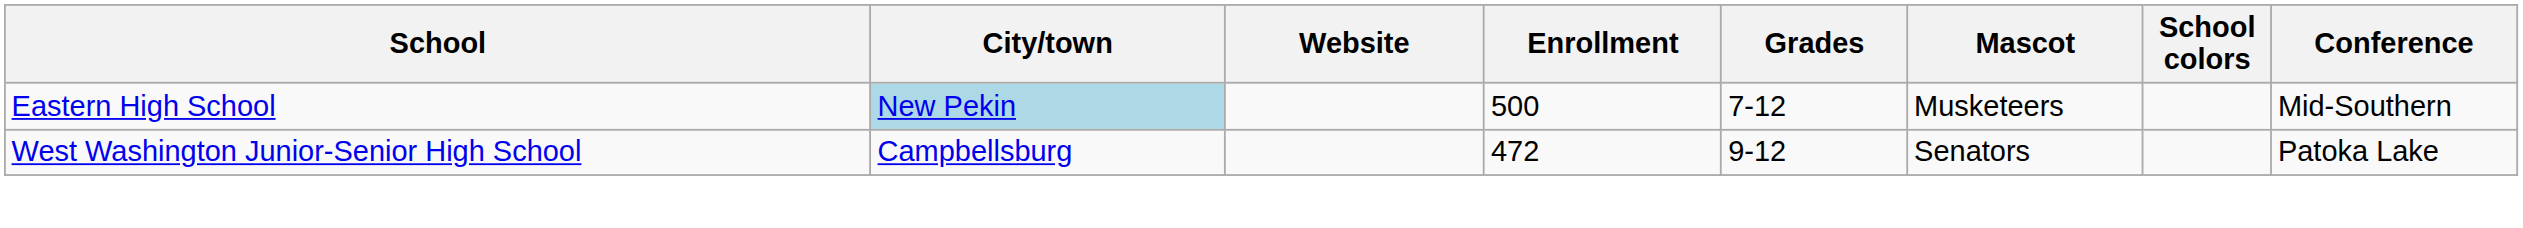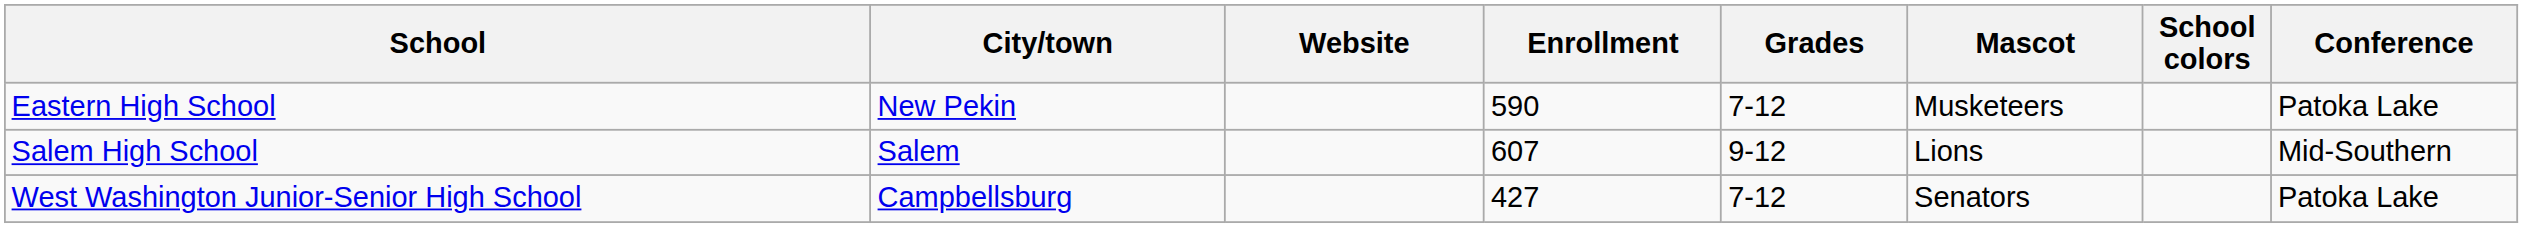Eastern High School | City/town: lightblue background -> no background
Eastern High School | Enrollment: 500 -> 590
Eastern High School | Conference: Mid-Southern -> Patoka Lake
+ row: Salem High School | Salem | 607 | 9-12 | Lions | Mid-Southern
West Washington Junior-Senior High School | Enrollment: 472 -> 427
West Washington Junior-Senior High School | Grades: 9-12 -> 7-12
